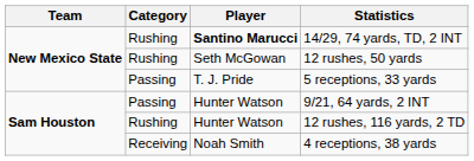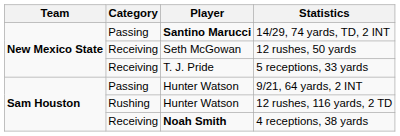14/29, 74 yards, TD, 2 INT | Category: Rushing -> Passing
12 rushes, 50 yards | Category: Rushing -> Receiving
5 receptions, 33 yards | Category: Passing -> Receiving
4 receptions, 38 yards | Player: normal -> bold
